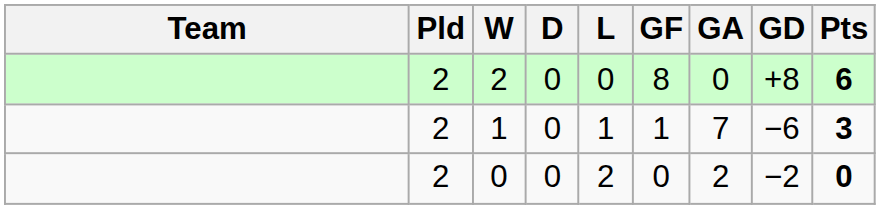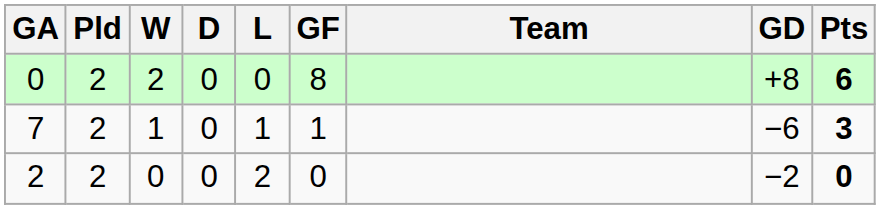columns swapped: Team <-> GA
